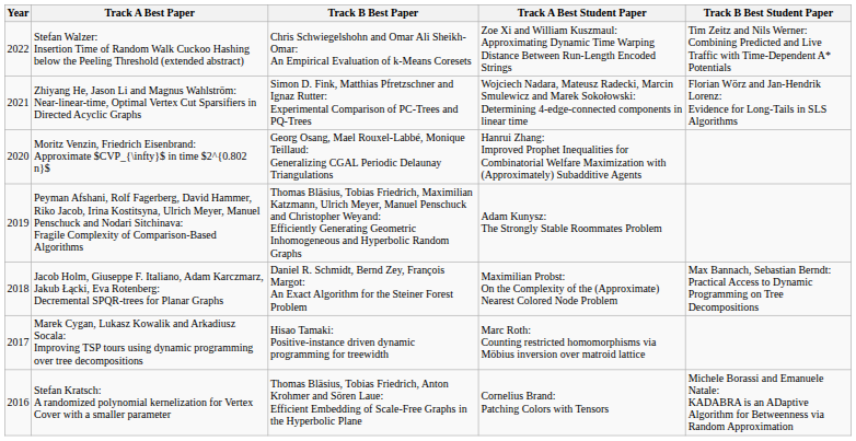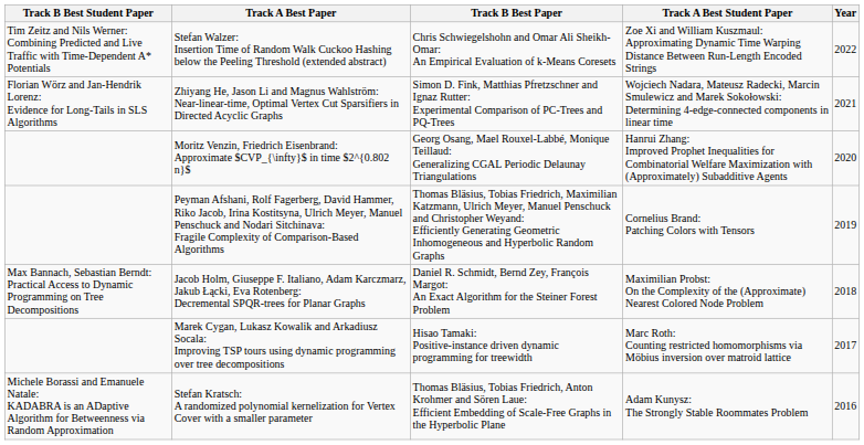columns swapped: Year <-> Track B Best Student Paper
row 5 | Track A Best Student Paper: Adam Kunysz: The Strongly Stable Roommates Problem -> Cornelius Brand: Patching Colors with Tensors
row 8 | Track A Best Student Paper: Cornelius Brand: Patching Colors with Tensors -> Adam Kunysz: The Strongly Stable Roommates Problem
